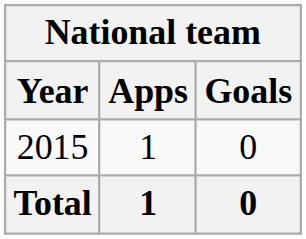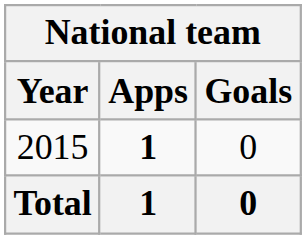2015 | Apps: normal -> bold
